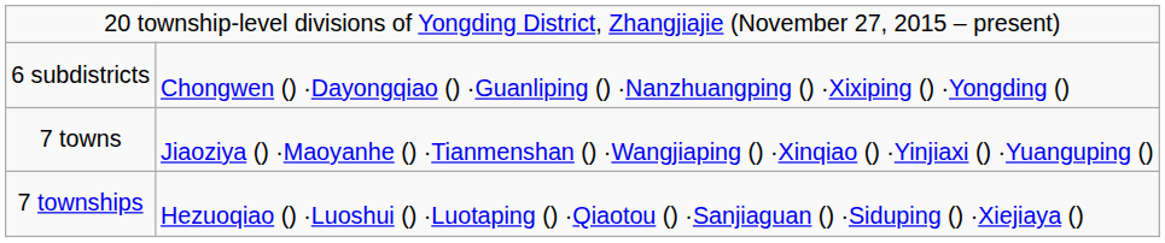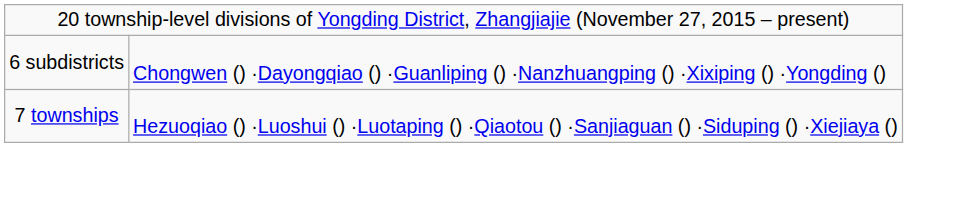- row: 7 towns | Jiaoziya () ·Maoyanhe () ·Tianmenshan () ·Wangjiaping () ·Xinqiao () ·Yinjiaxi () ·Yuanguping ()
